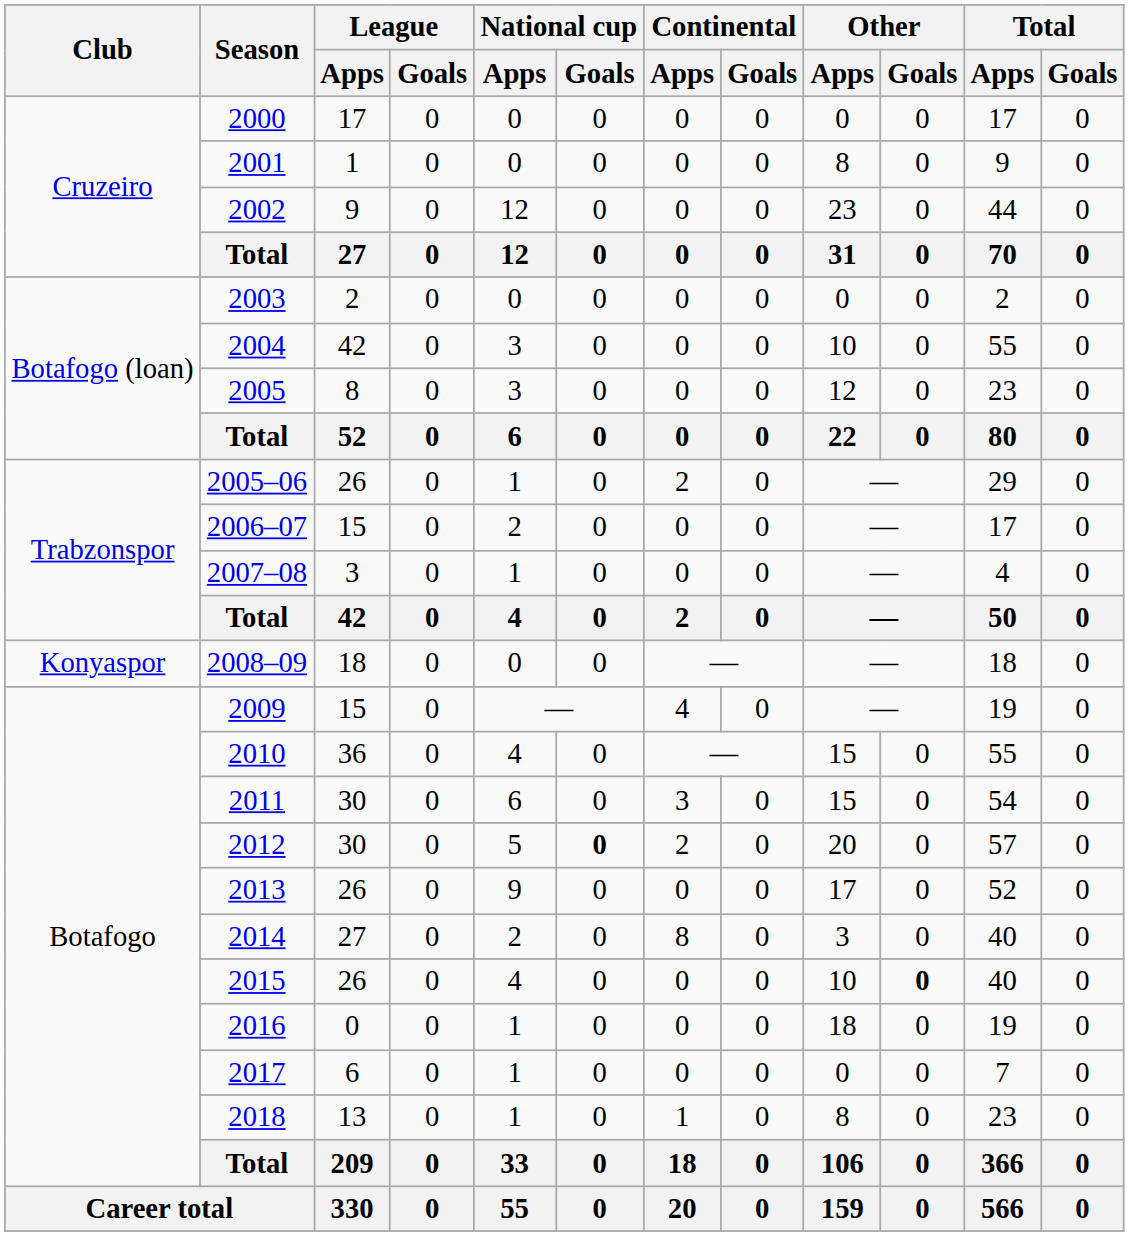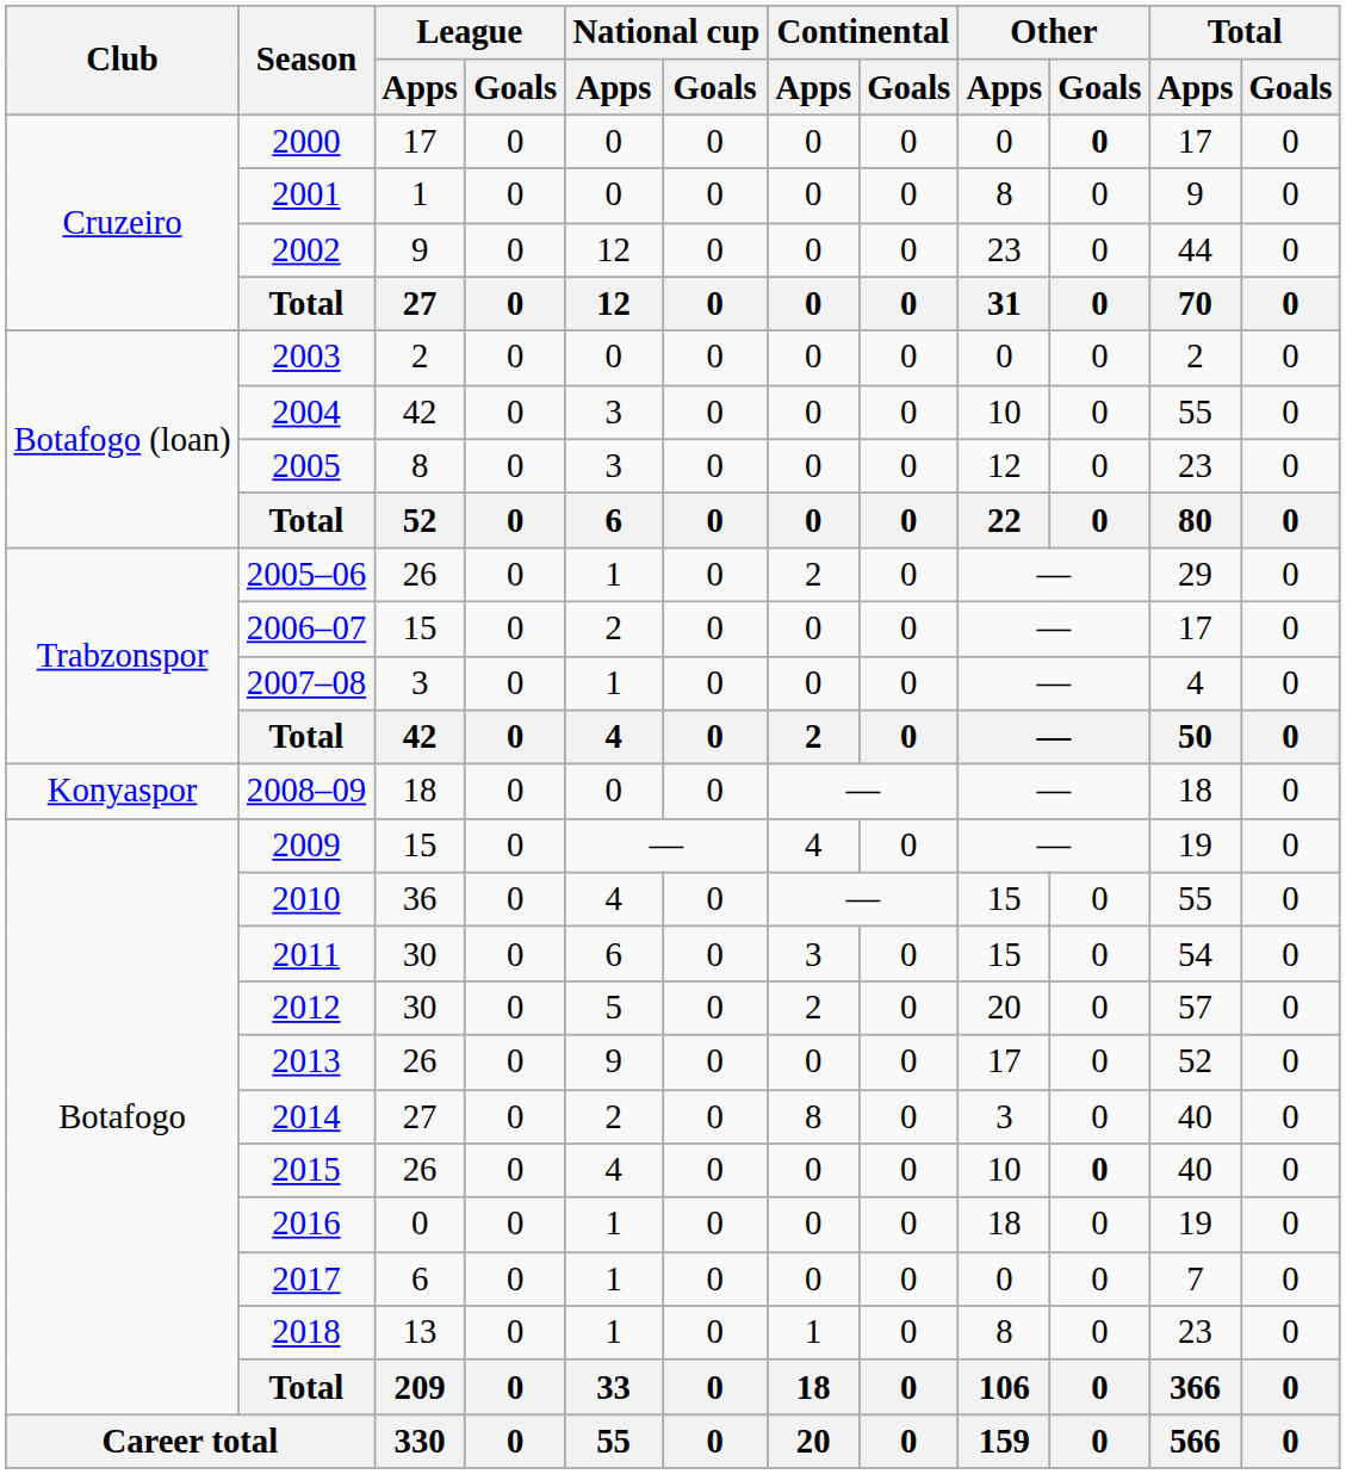2000 | Other / Goals: normal -> bold
2012 | National cup / Goals: bold -> normal
